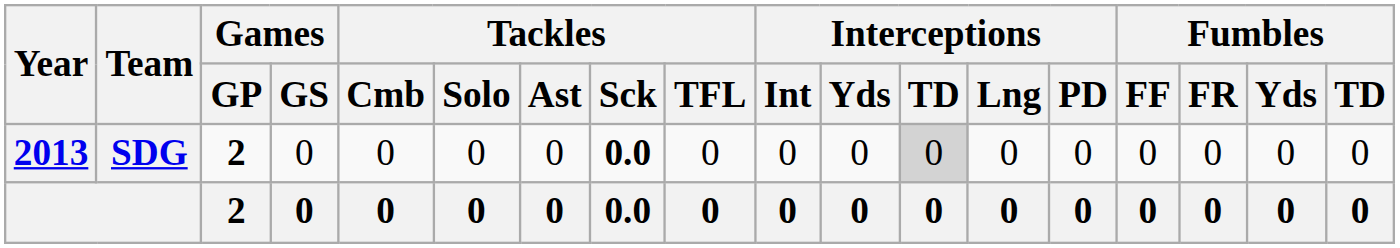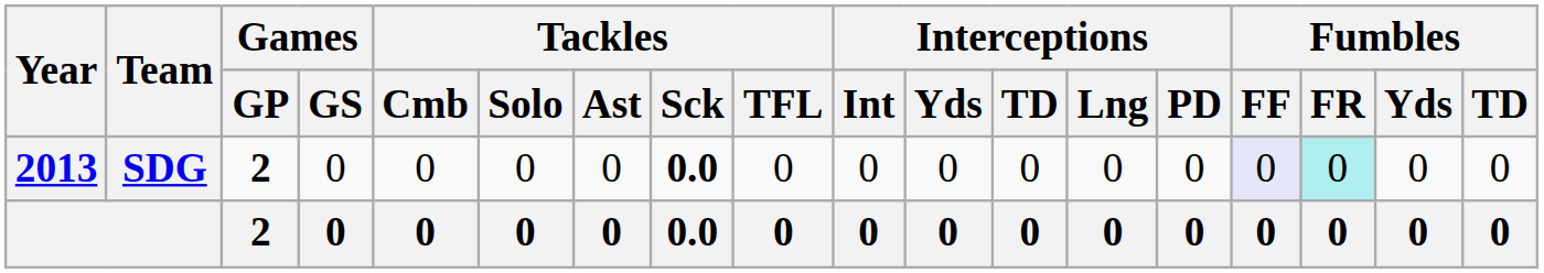SDG | Interceptions / TD: lightgrey background -> no background
SDG | Fumbles / FF: no background -> lavender background
SDG | Fumbles / FR: no background -> paleturquoise background
